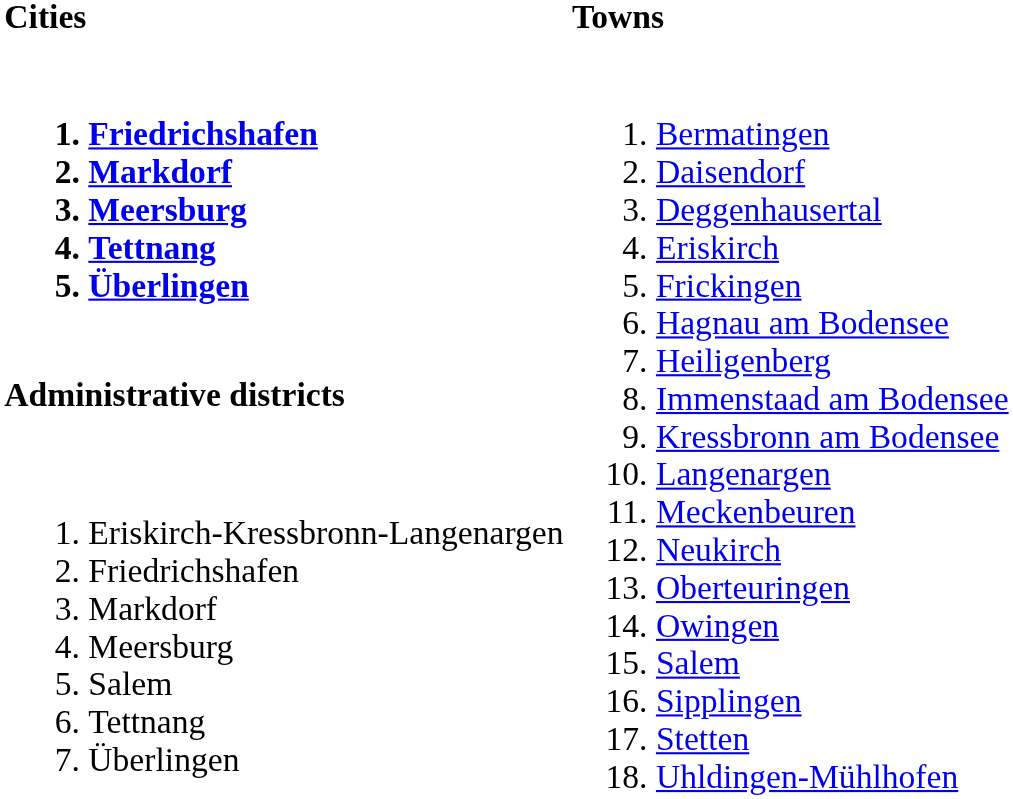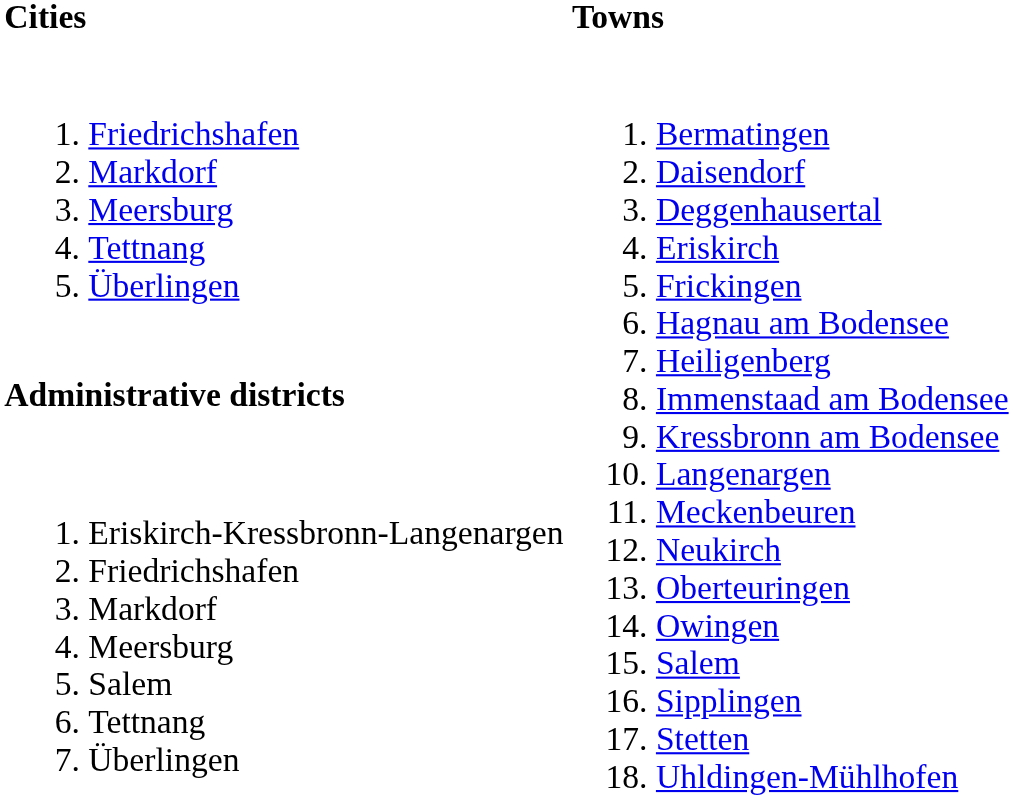Friedrichshafen Markdorf Meersburg Tettnang Überlingen | Cities: bold -> normal
